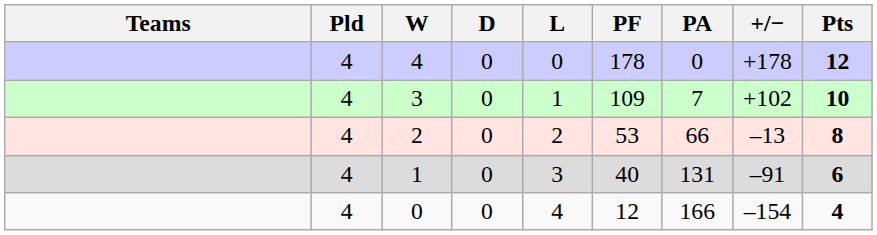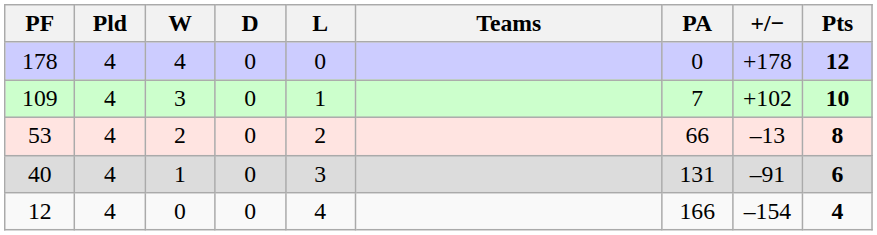columns swapped: Teams <-> PF
